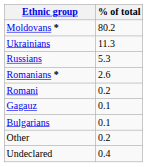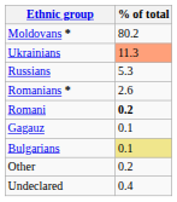Ukrainians | % of total: no background -> lightsalmon background
Romani | % of total: normal -> bold
Bulgarians | % of total: no background -> khaki background
